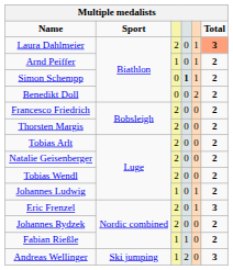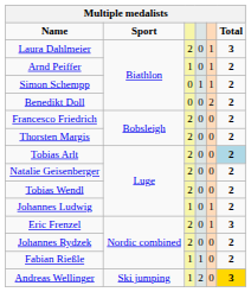Laura Dahlmeier | Total: lightsalmon background -> no background
Simon Schempp | column 4: bold -> normal
Tobias Arlt | Total: no background -> lightblue background
Andreas Wellinger | Total: no background -> gold background
